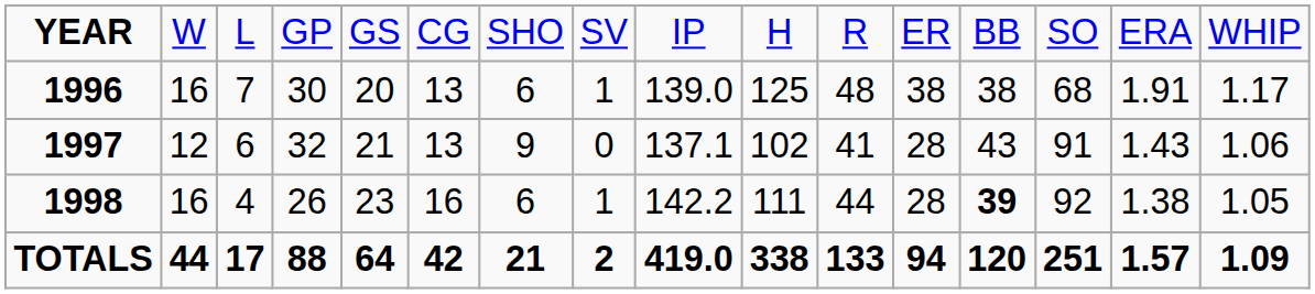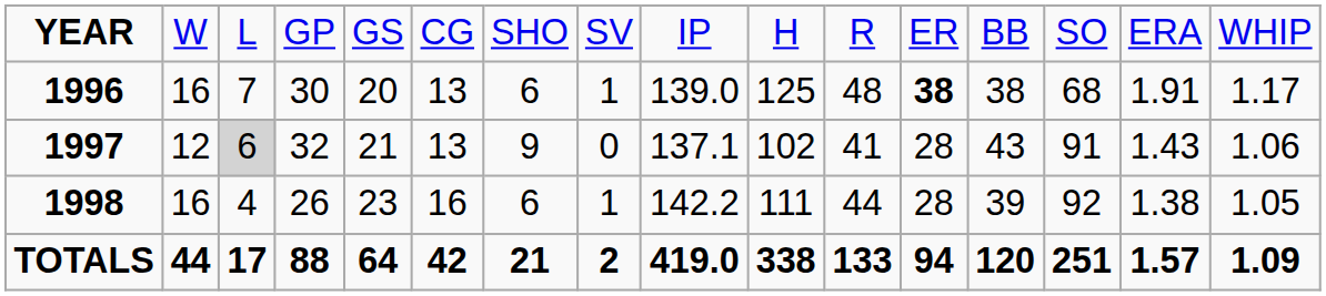1996 | column 12: normal -> bold
1997 | column 3: no background -> lightgrey background
1998 | column 13: bold -> normal
